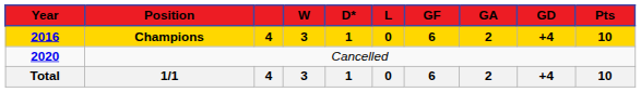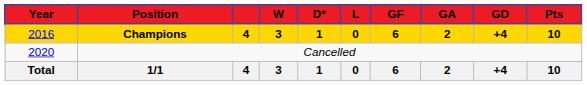Champions | Year: bold -> normal
Cancelled | Year: bold -> normal
